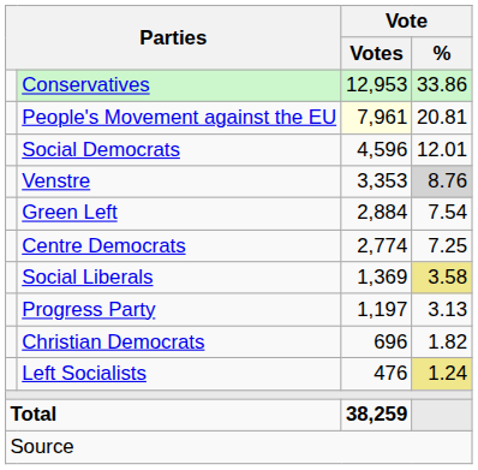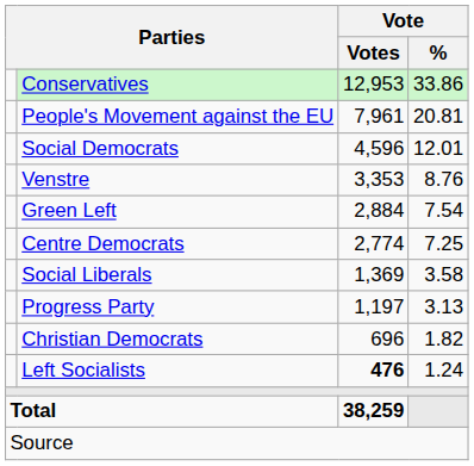People's Movement against the EU | Vote / Votes: lightyellow background -> no background
Venstre | Vote / %: lightgrey background -> no background
Social Liberals | Vote / %: khaki background -> no background
Left Socialists | Vote / Votes: normal -> bold
Left Socialists | Vote / %: khaki background -> no background
